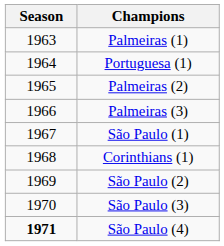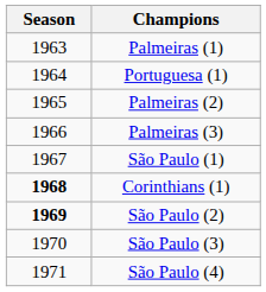Corinthians (1) | Season: normal -> bold
São Paulo (2) | Season: normal -> bold
São Paulo (4) | Season: bold -> normal
